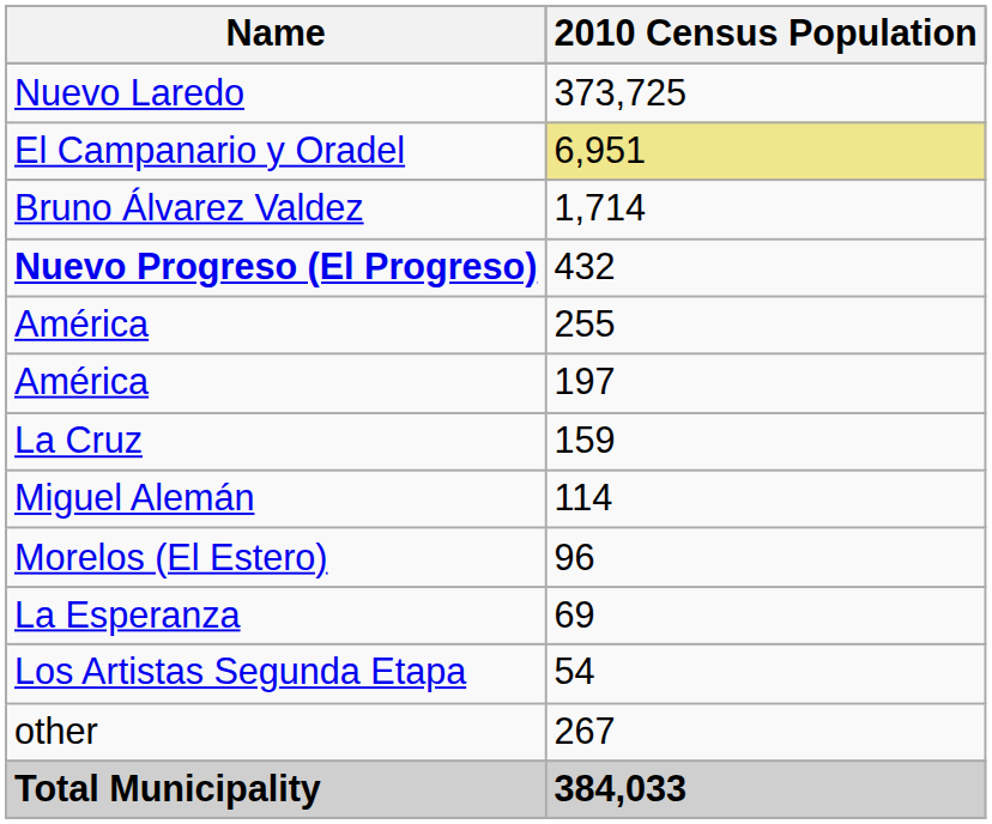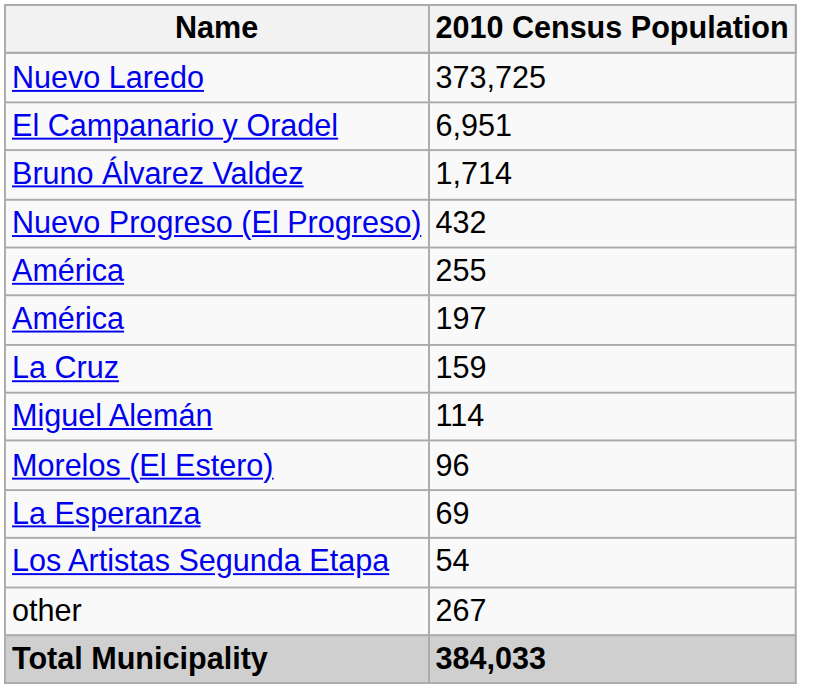row 3 | 2010 Census Population: khaki background -> no background
row 5 | Name: bold -> normal
